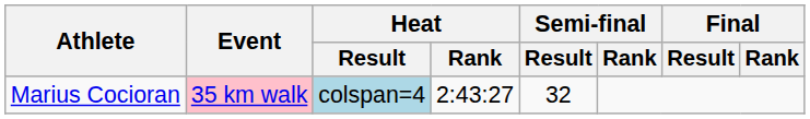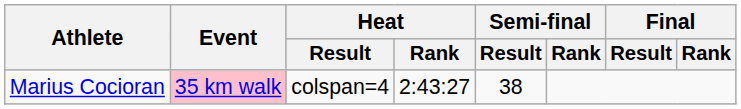Marius Cocioran | Heat / Result: lightblue background -> no background
Marius Cocioran | Semi-final / Result: 32 -> 38
